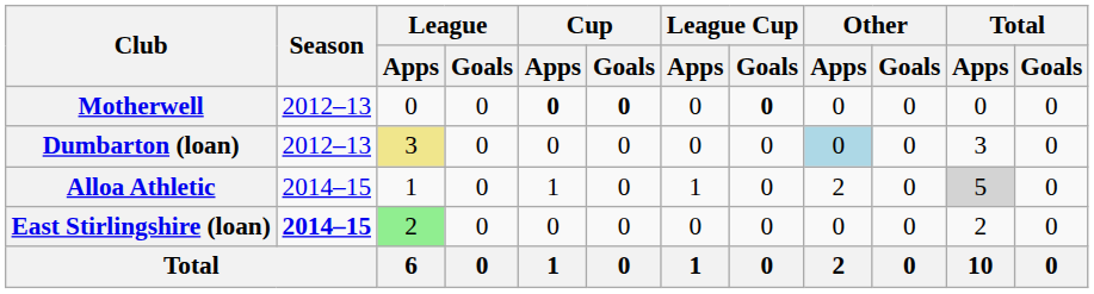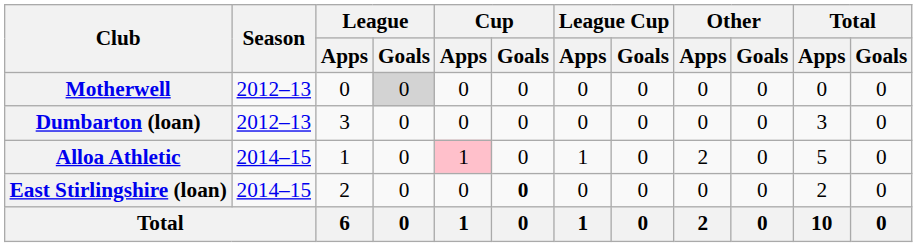Motherwell | League / Goals: no background -> lightgrey background
Motherwell | Cup / Apps: bold -> normal
Motherwell | Cup / Goals: bold -> normal
Motherwell | League Cup / Goals: bold -> normal
Dumbarton (loan) | League / Apps: khaki background -> no background
Dumbarton (loan) | Other / Apps: lightblue background -> no background
Alloa Athletic | Cup / Apps: no background -> pink background
Alloa Athletic | Total / Apps: lightgrey background -> no background
East Stirlingshire (loan) | Season: bold -> normal
East Stirlingshire (loan) | League / Apps: lightgreen background -> no background
East Stirlingshire (loan) | Cup / Goals: normal -> bold
